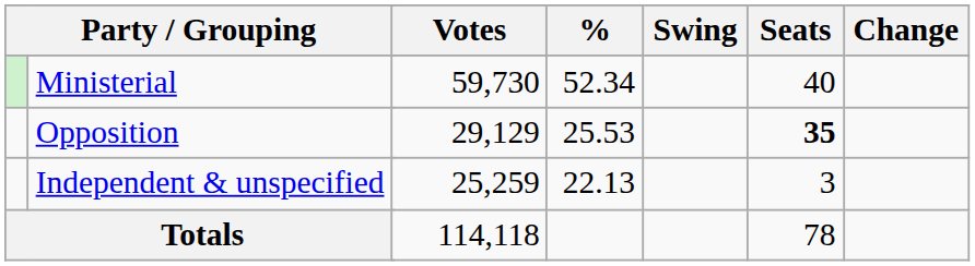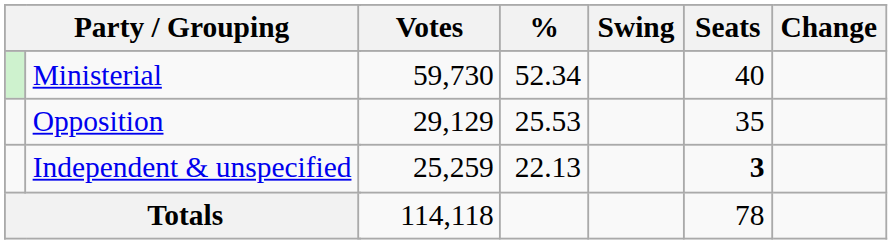Opposition | Seats: bold -> normal
Independent & unspecified | Seats: normal -> bold
